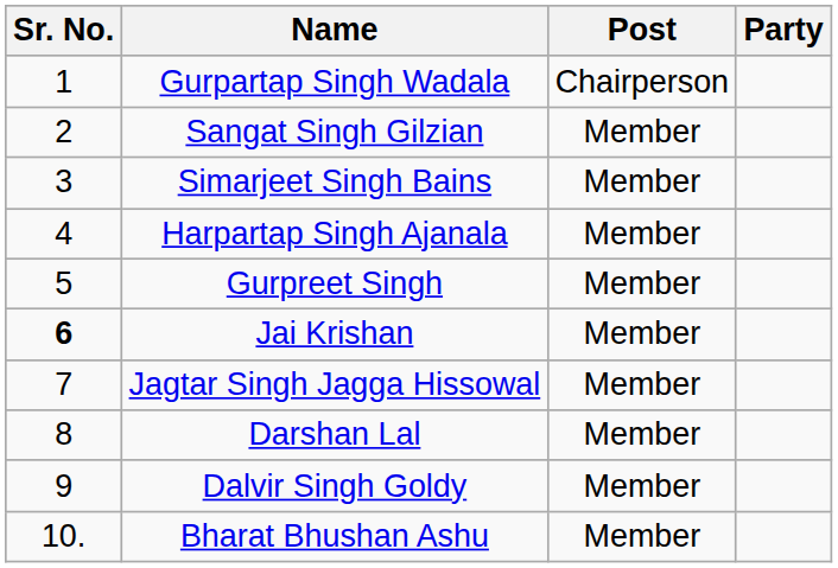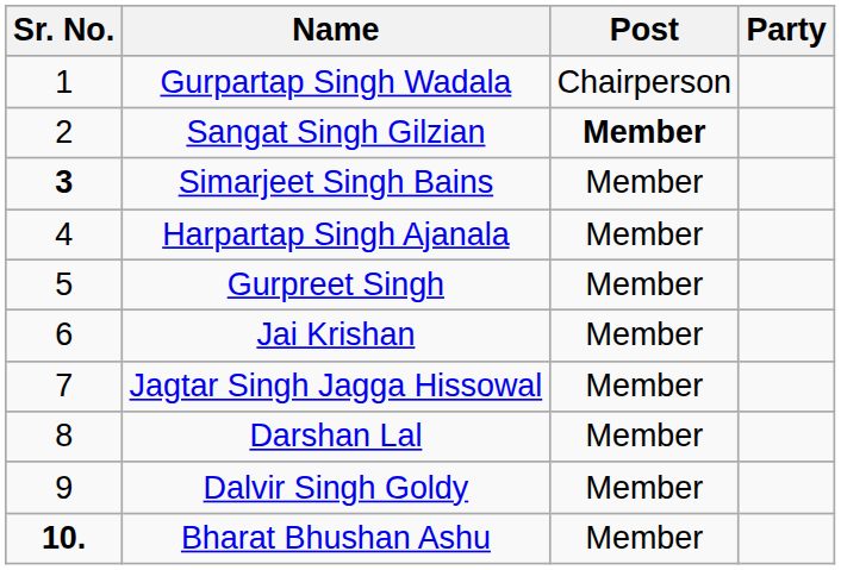Sangat Singh Gilzian | Post: normal -> bold
Simarjeet Singh Bains | Sr. No.: normal -> bold
Jai Krishan | Sr. No.: bold -> normal
Bharat Bhushan Ashu | Sr. No.: normal -> bold
